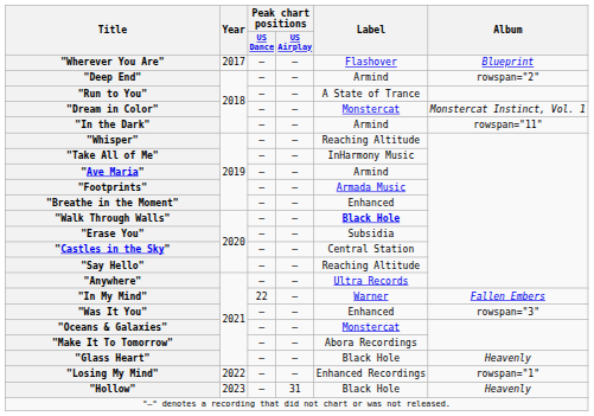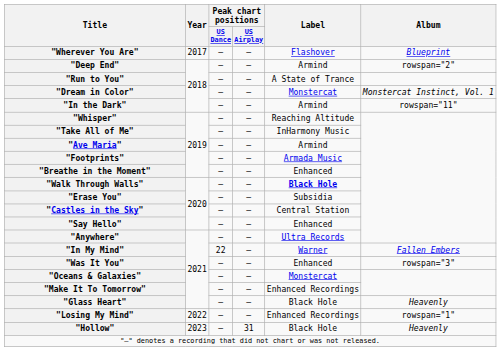"Say Hello" | Label: Reaching Altitude -> Enhanced
"Make It To Tomorrow" | Label: Abora Recordings -> Enhanced Recordings
